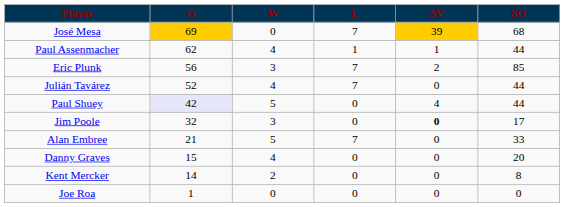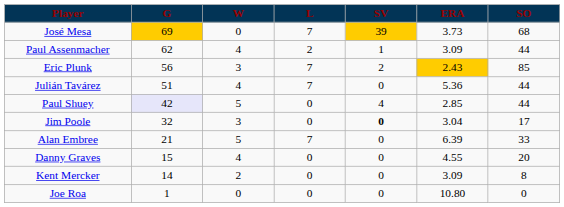+ column: ERA | 3.73 | 3.09 | 2.43 | 5.36 | 2.85 | 3.04 | 6.39 | 4.55 | 3.09 | 10.80
Paul Assenmacher | L: 1 -> 2
Julián Tavárez | G: 52 -> 51
